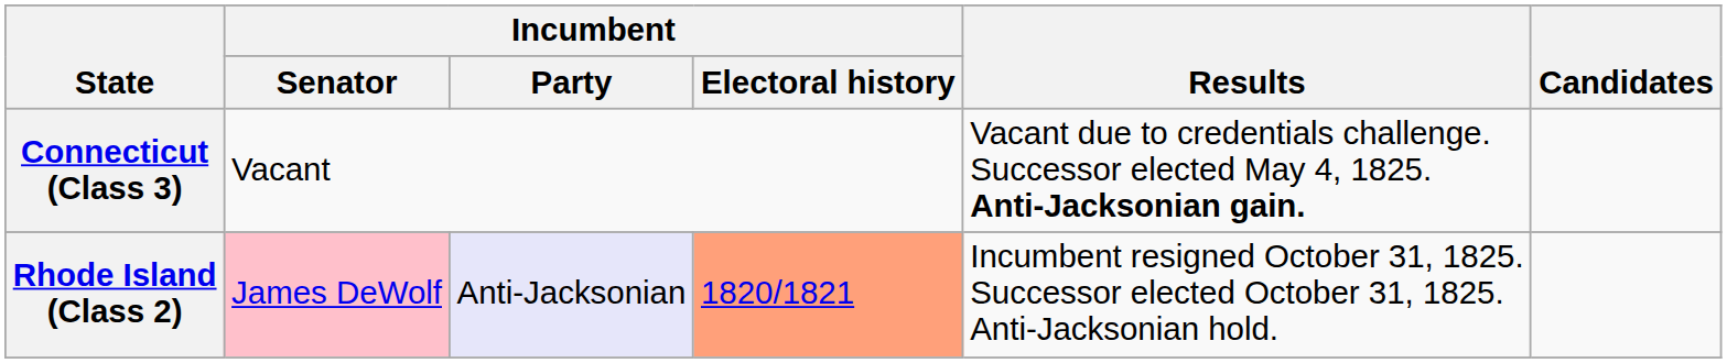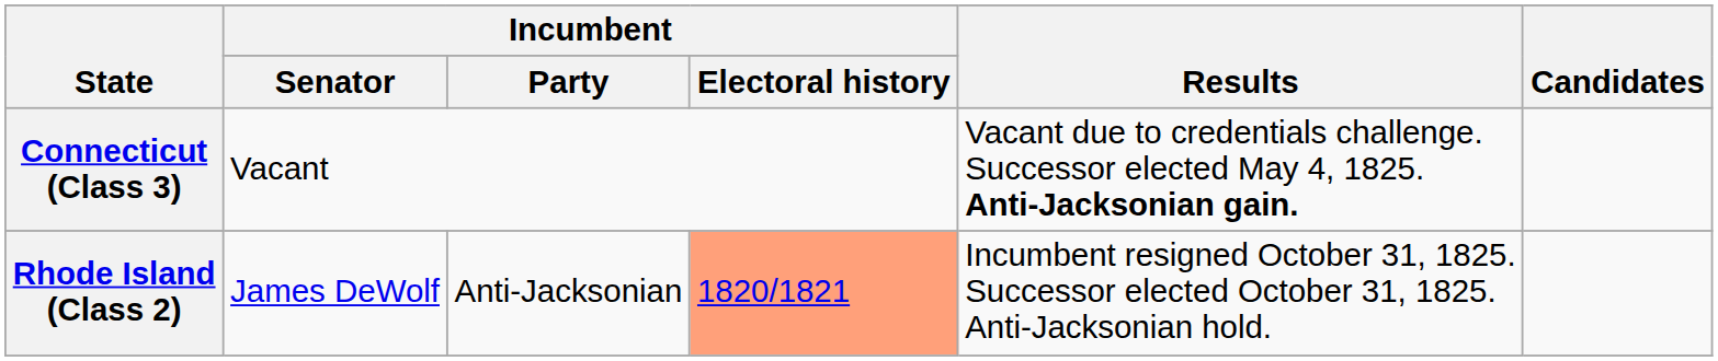Rhode Island (Class 2) | Incumbent / Senator: pink background -> no background
Rhode Island (Class 2) | Incumbent / Party: lavender background -> no background
